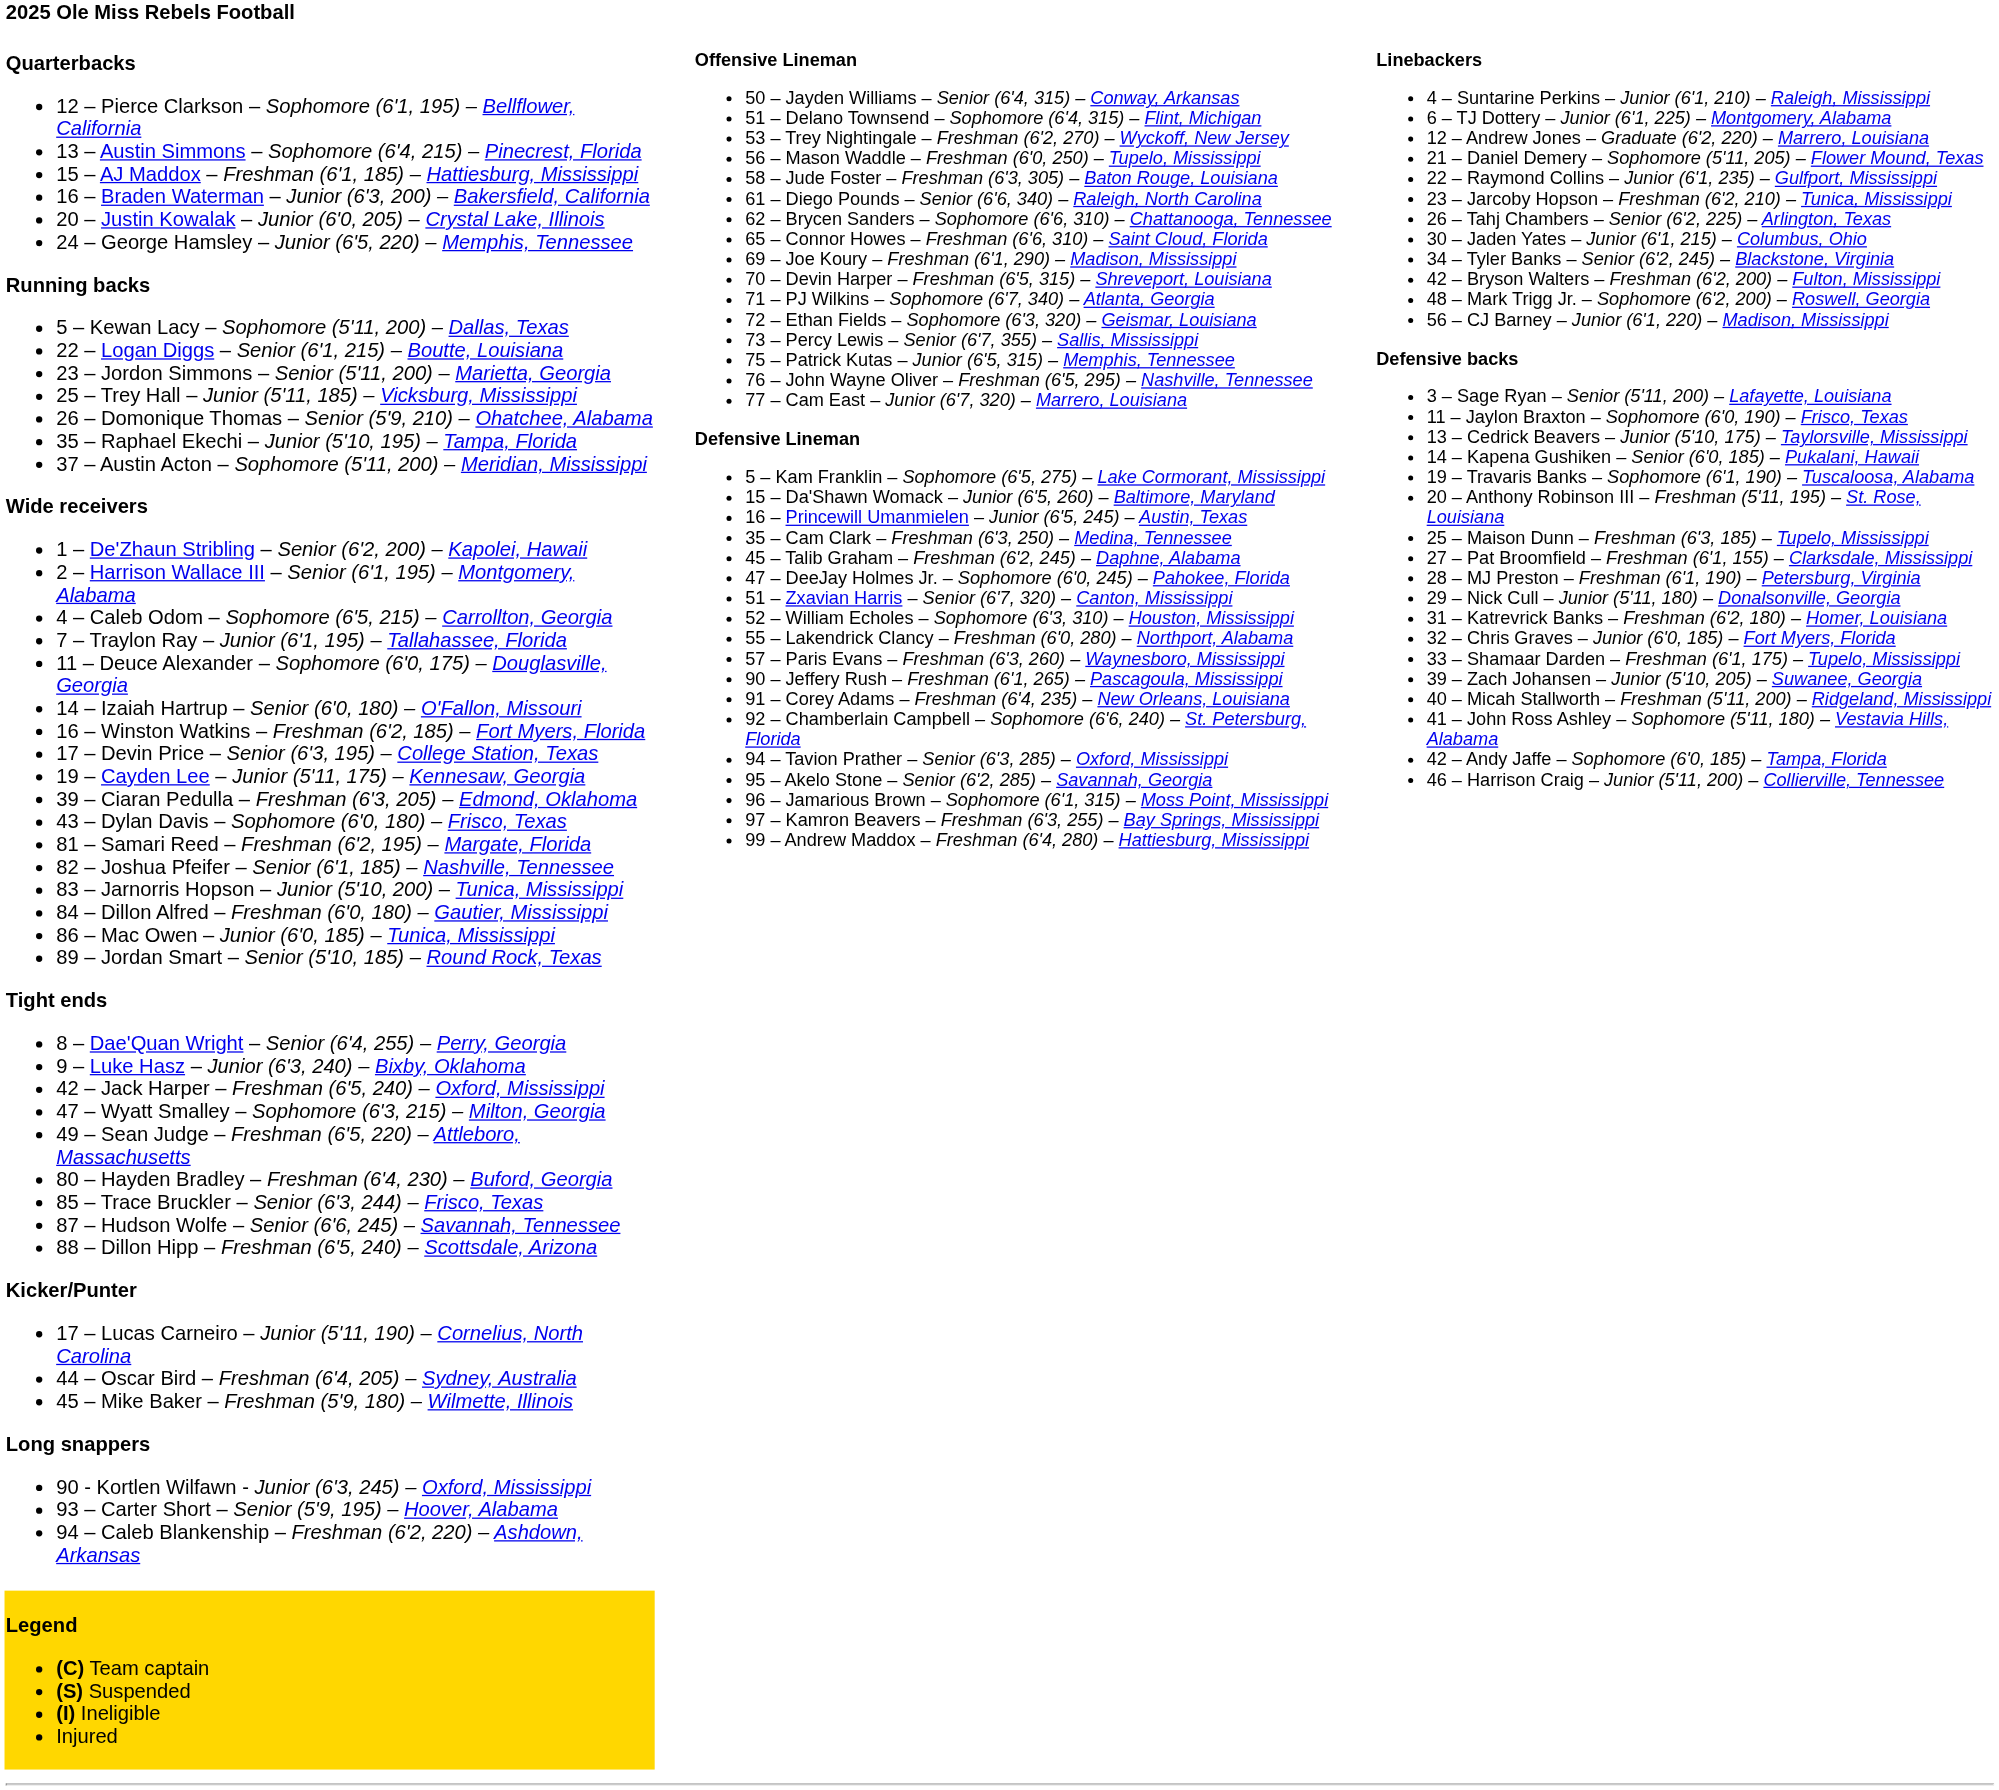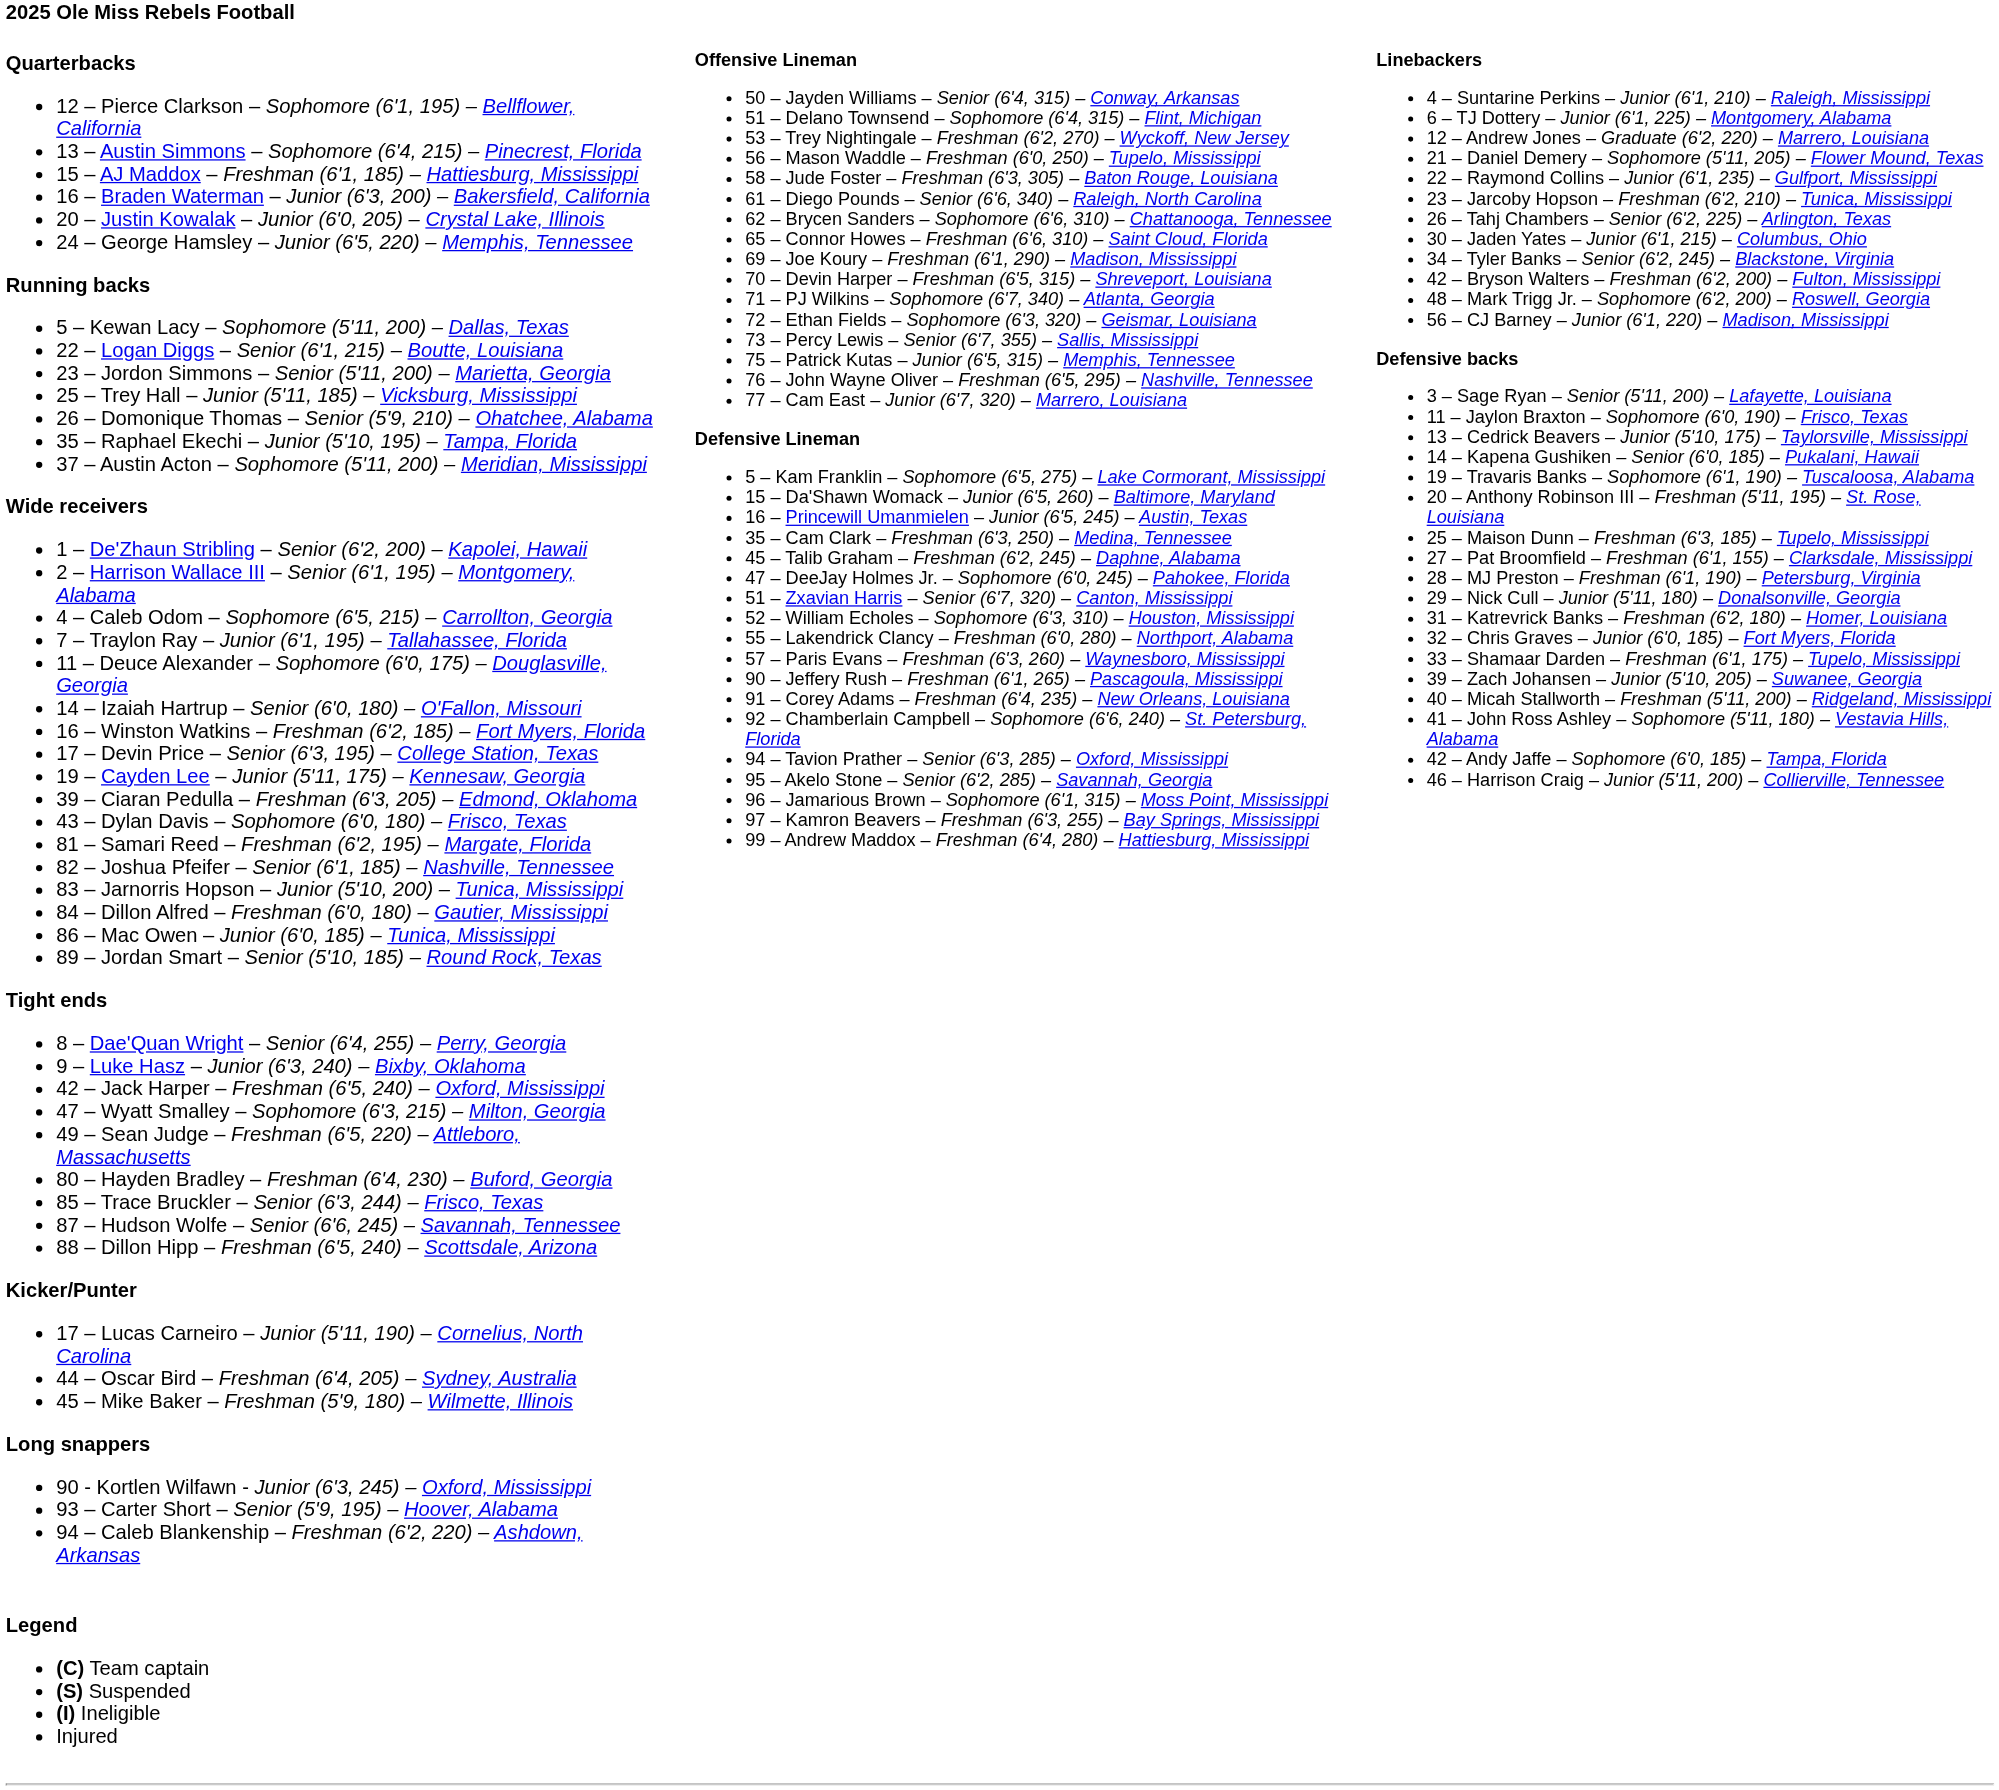Legend (C) Team captain (S) Suspended (I) Ineligible Injured | column 1: gold background -> no background
